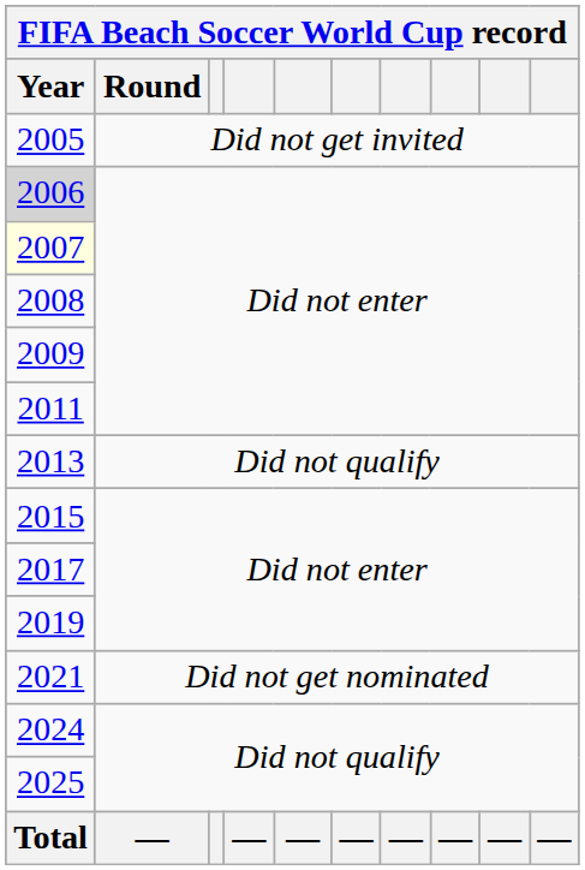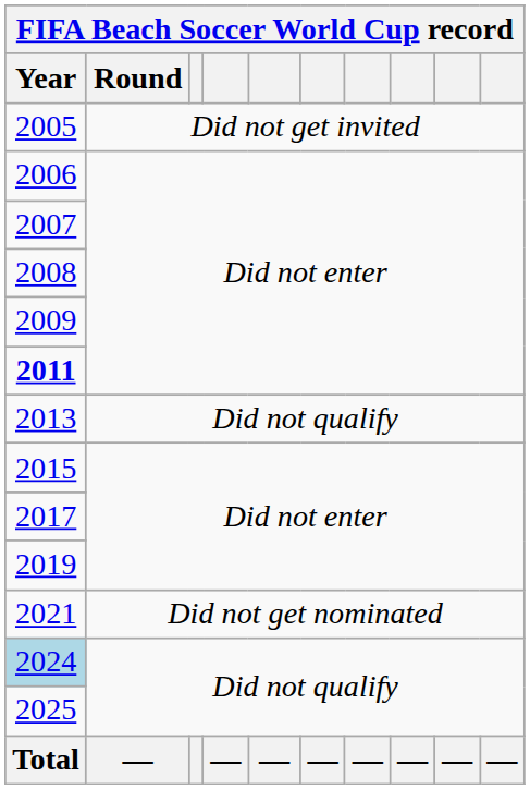2006 | Year: lightgrey background -> no background
2007 | Year: lightyellow background -> no background
2011 | Year: normal -> bold
2024 | Year: no background -> lightblue background
